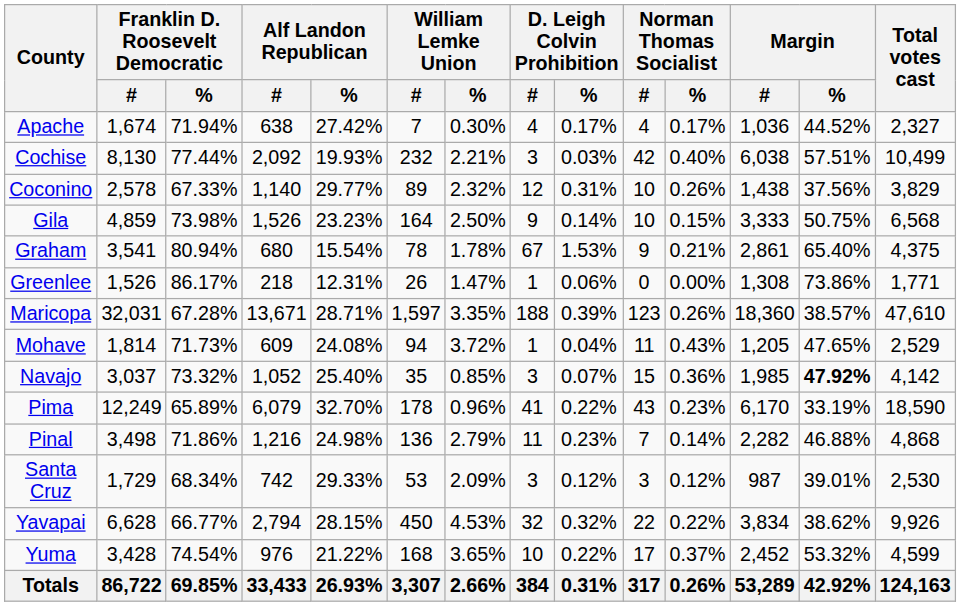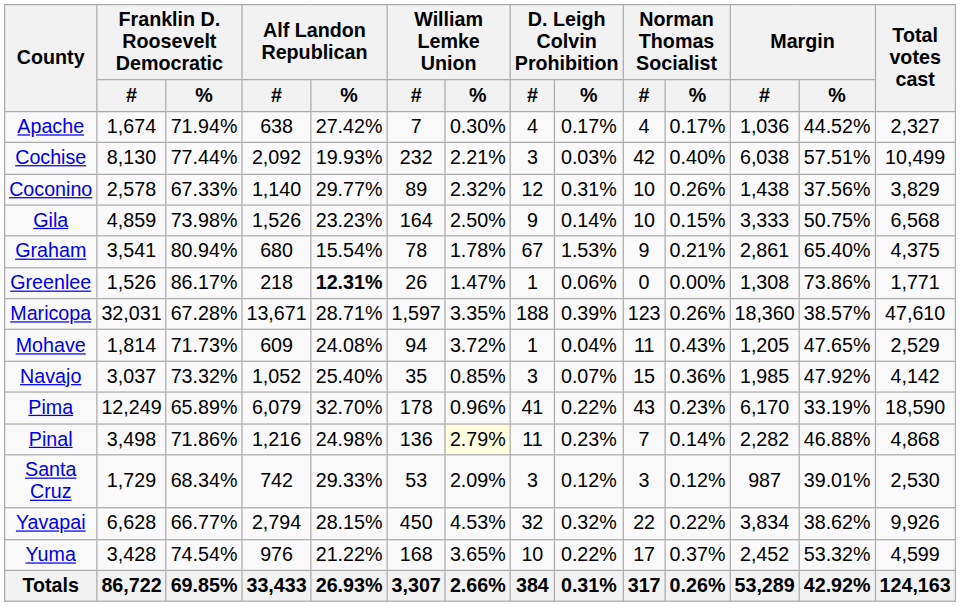Greenlee | Alf Landon Republican / %: normal -> bold
Navajo | Margin / %: bold -> normal
Pinal | William Lemke Union / %: no background -> lightyellow background
